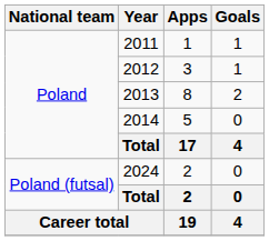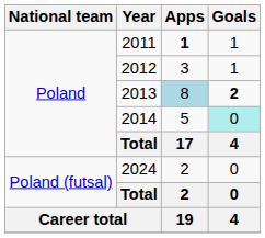2011 | Apps: normal -> bold
2013 | Apps: no background -> lightblue background
2013 | Goals: normal -> bold
2014 | Goals: no background -> paleturquoise background
